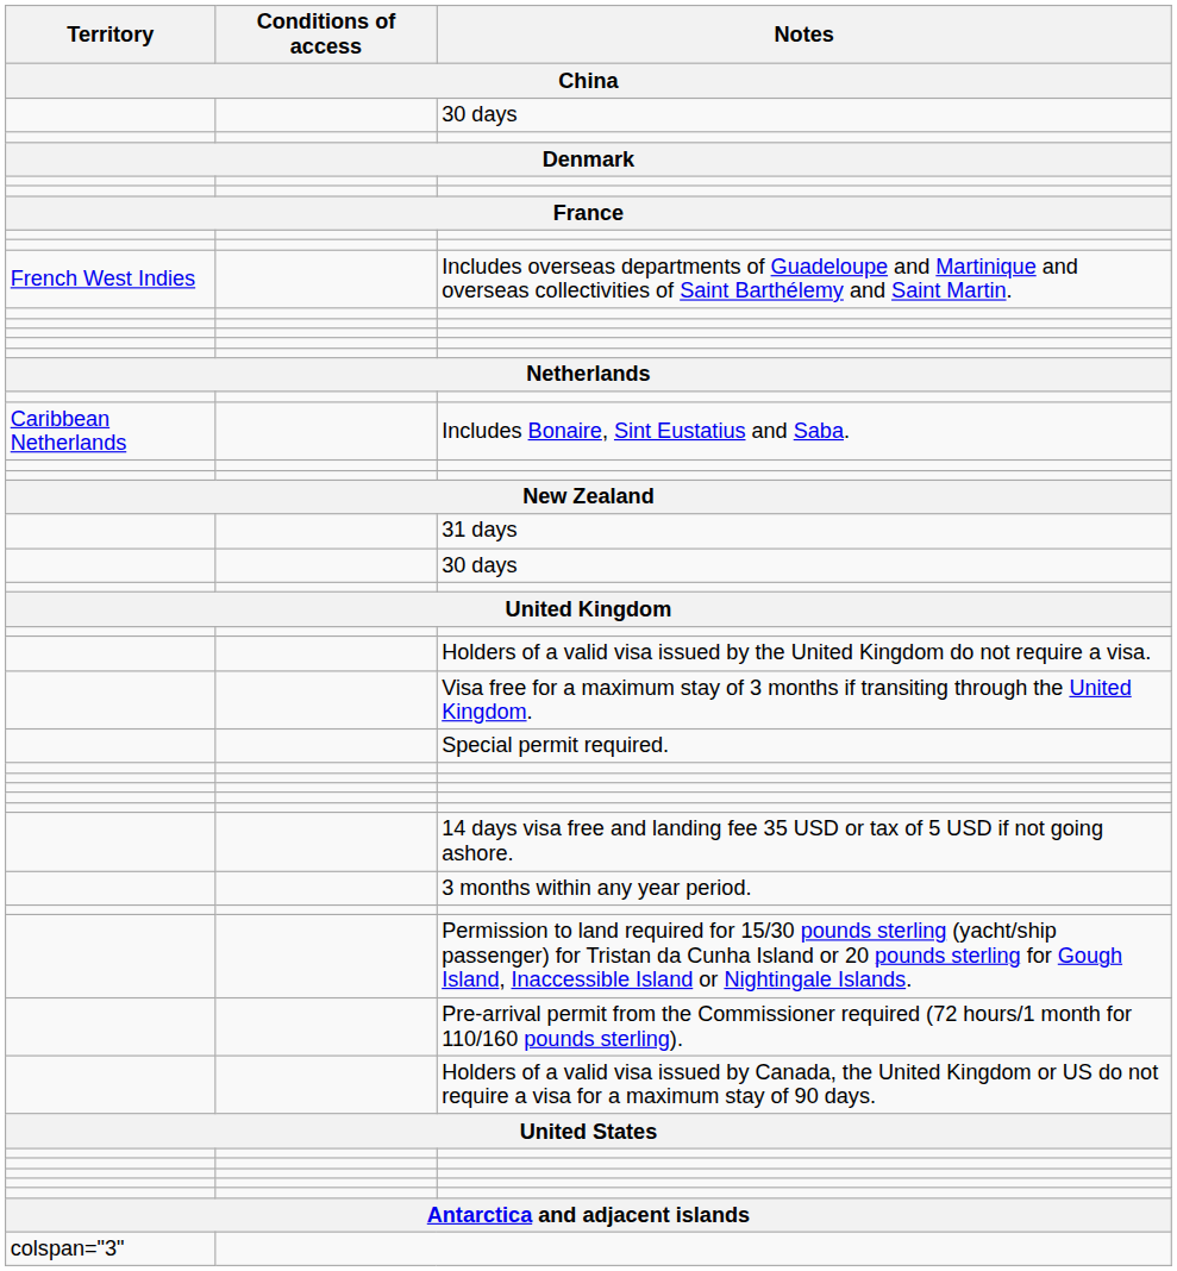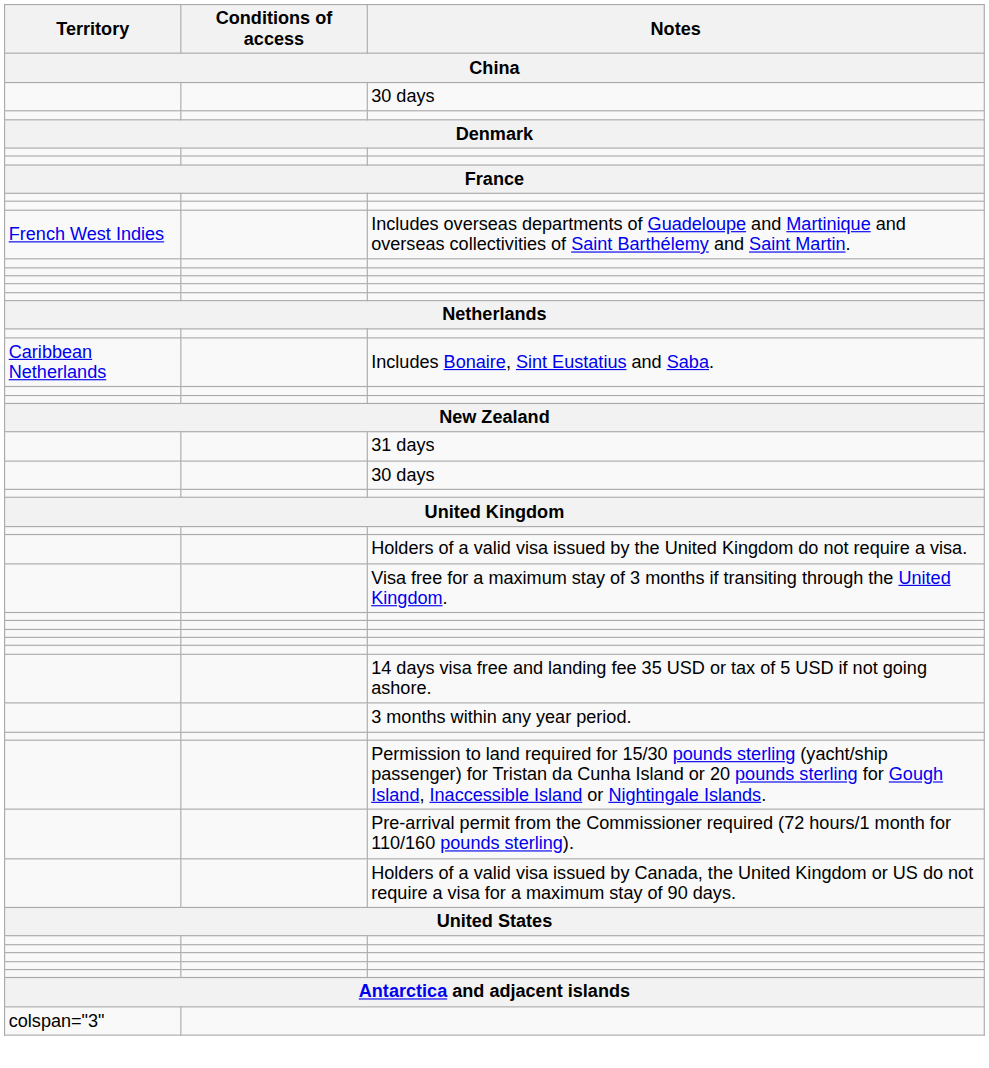- row: Special permit required.
